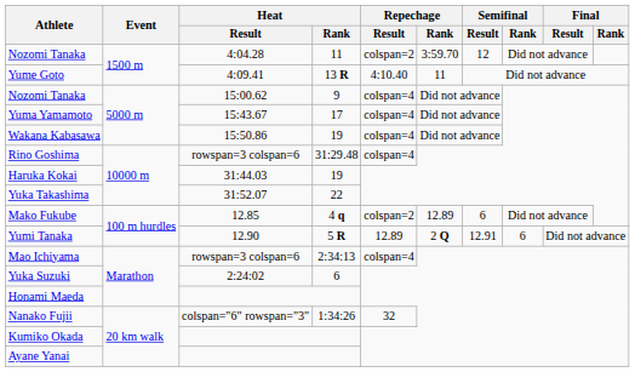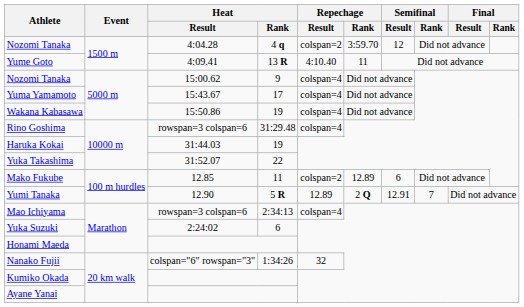Nozomi Tanaka / 4:04.28 | Heat / Rank: 11 -> 4 q
Mako Fukube | Heat / Rank: 4 q -> 11
Yumi Tanaka | Semifinal / Rank: 6 -> 7
